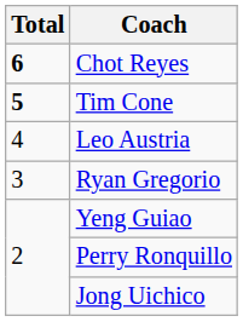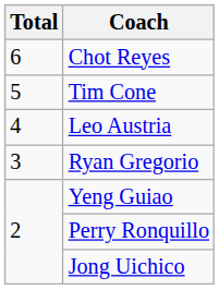Chot Reyes | Total: bold -> normal
Tim Cone | Total: bold -> normal
